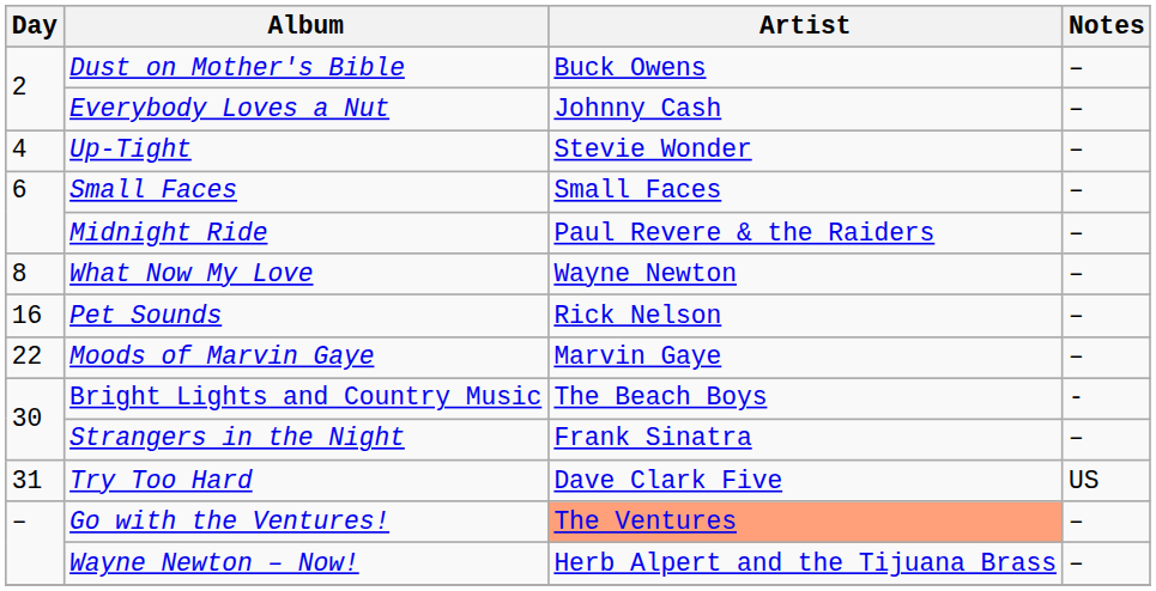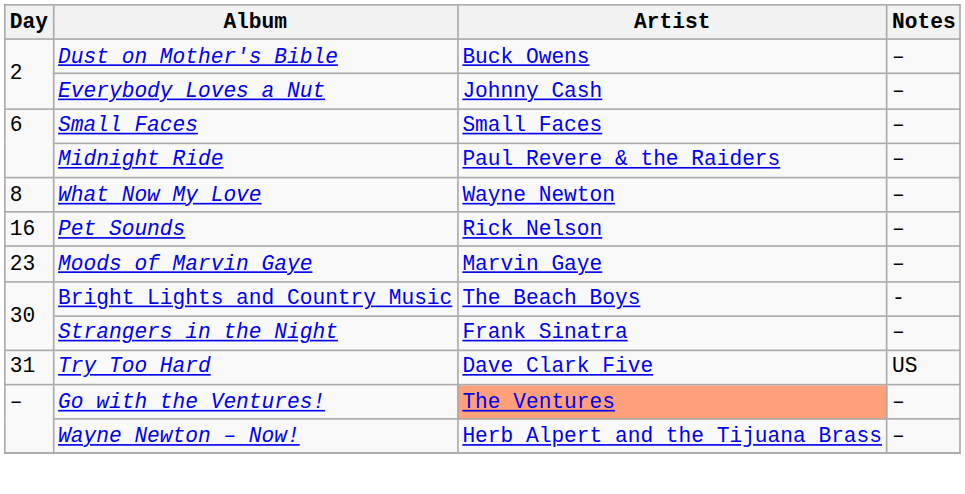- row: 4 | Up-Tight | Stevie Wonder | –
Moods of Marvin Gaye | Day: 22 -> 23
